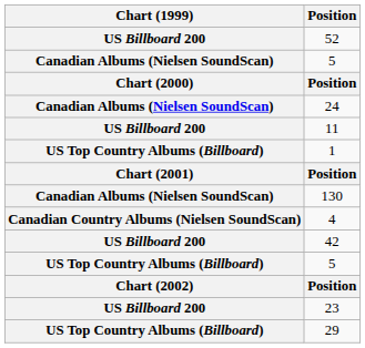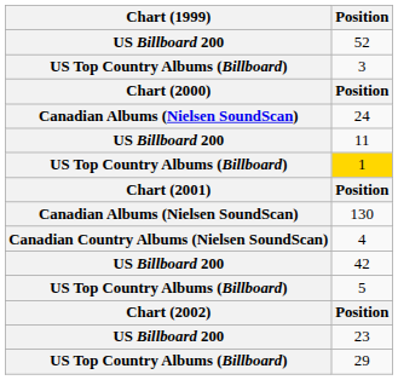row 3 | Chart (1999): Canadian Albums (Nielsen SoundScan) -> US Top Country Albums (Billboard)
row 3 | Position: 5 -> 3
row 7 | Position: no background -> gold background
